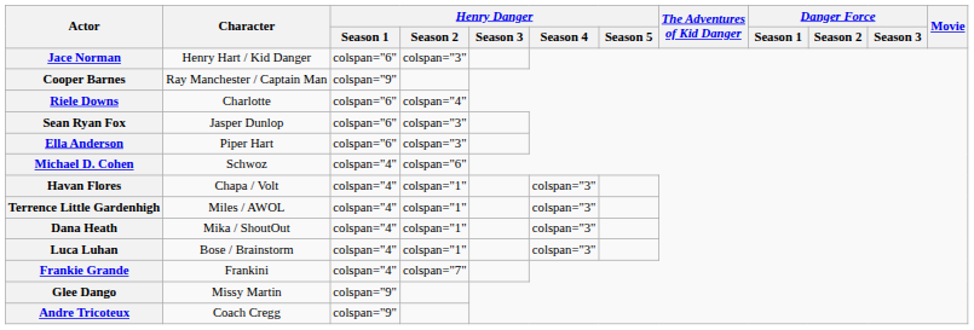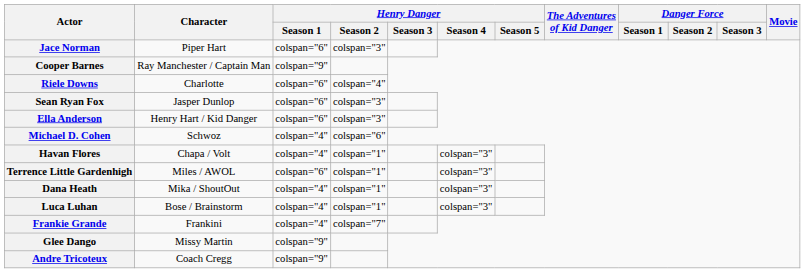Jace Norman | Character: Henry Hart / Kid Danger -> Piper Hart
Ella Anderson | Character: Piper Hart -> Henry Hart / Kid Danger
Terrence Little Gardenhigh | Henry Danger / Season 1: colspan="4" -> colspan="6"
